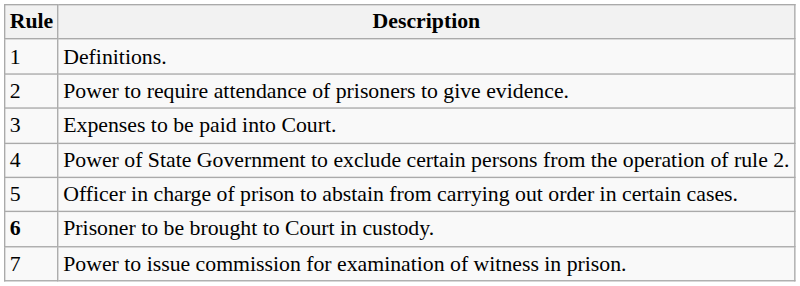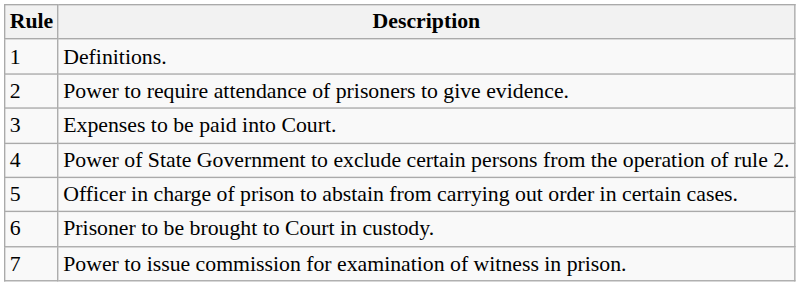Prisoner to be brought to Court in custody. | Rule: bold -> normal
